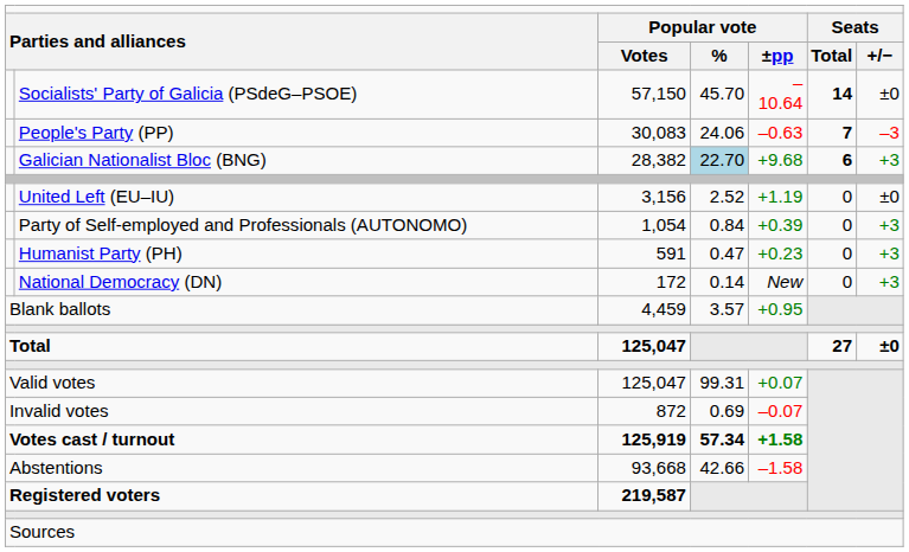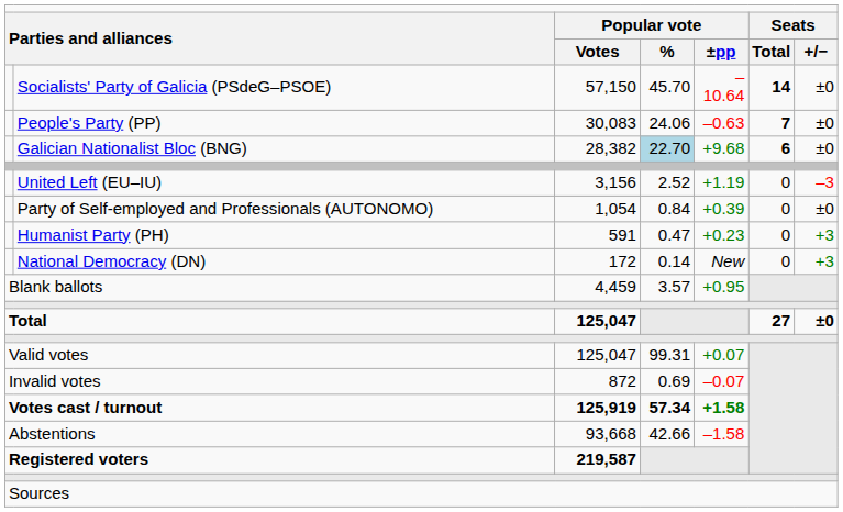People's Party (PP) | column 7: –3 -> ±0
Galician Nationalist Bloc (BNG) | column 7: +3 -> ±0
United Left (EU–IU) | column 7: ±0 -> –3
Party of Self-employed and Professionals (AUTONOMO) | column 7: +3 -> ±0
